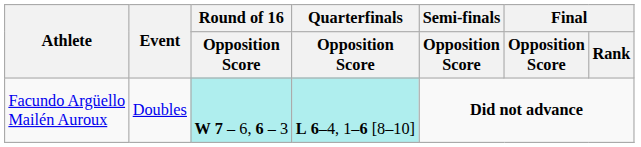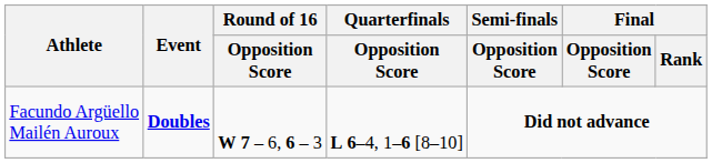Facundo Argüello Mailén Auroux | Event: normal -> bold
Facundo Argüello Mailén Auroux | Round of 16 / Opposition Score: paleturquoise background -> no background
Facundo Argüello Mailén Auroux | Quarterfinals / Opposition Score: paleturquoise background -> no background
